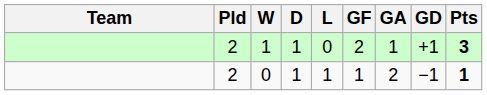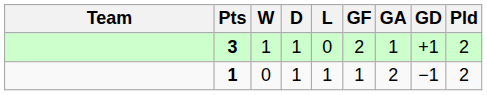columns swapped: Pld <-> Pts
